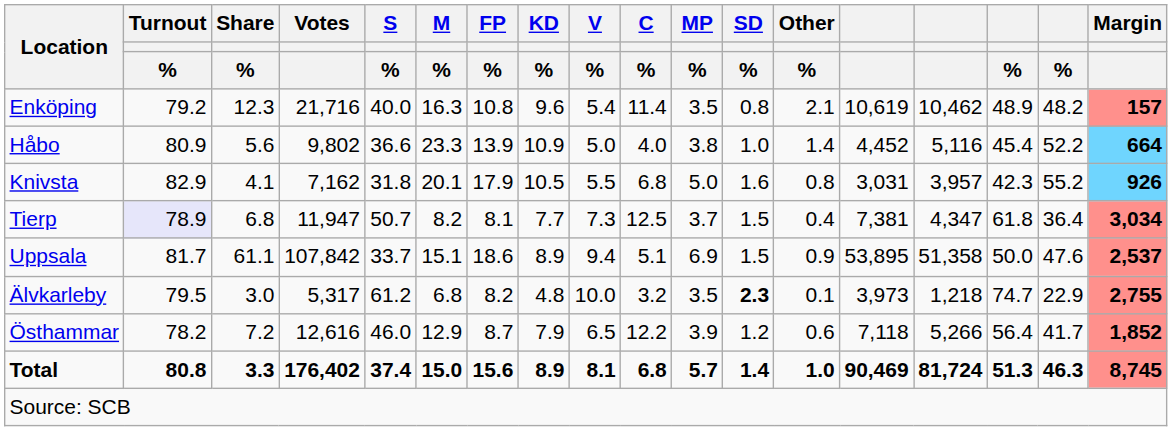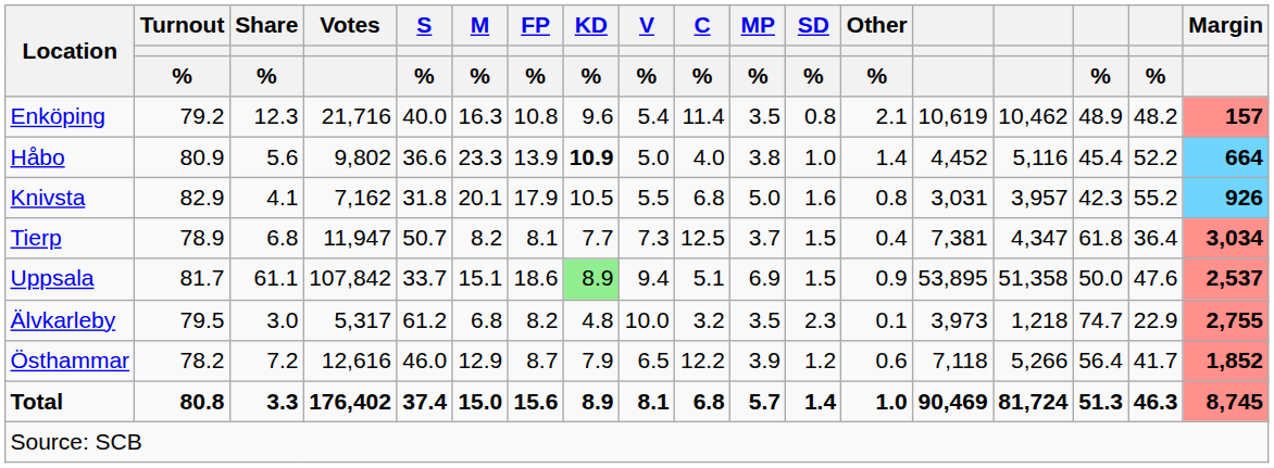Håbo | KD / %: normal -> bold
Tierp | Turnout / %: lavender background -> no background
Uppsala | KD / %: no background -> lightgreen background
Älvkarleby | SD / %: bold -> normal
